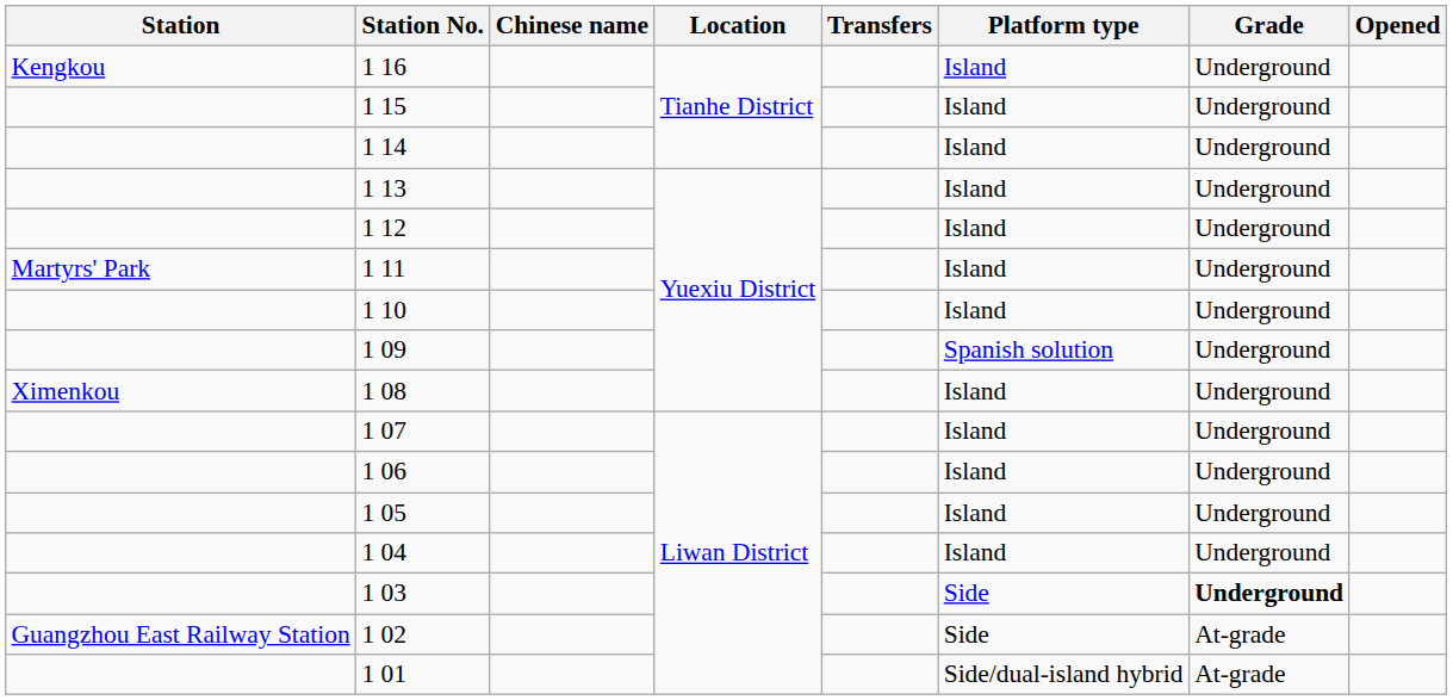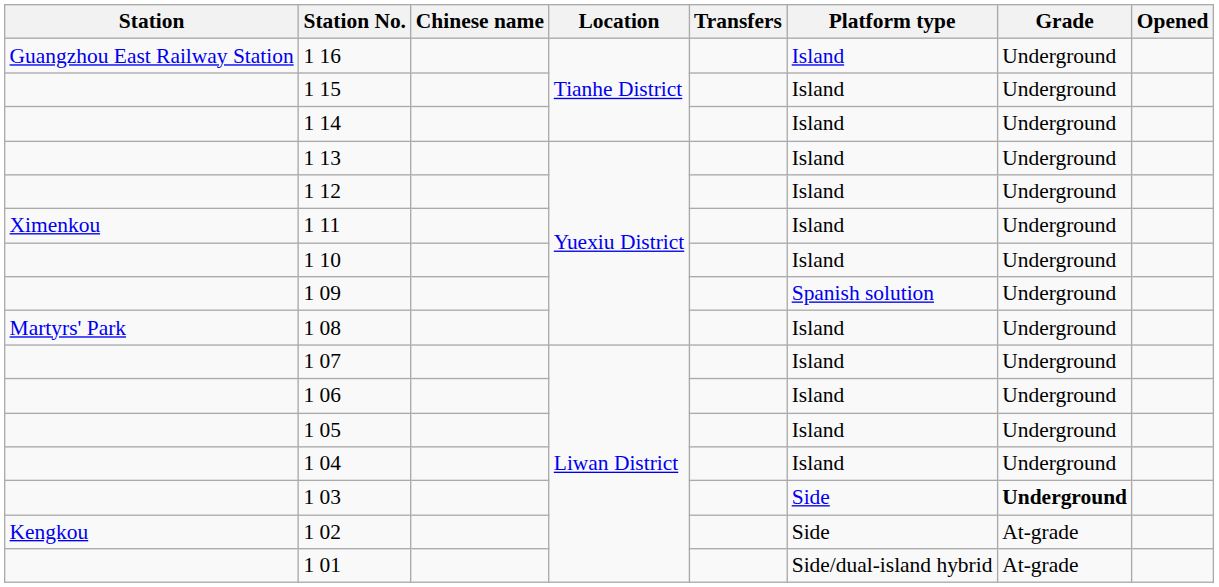1 16 | Station: Kengkou -> Guangzhou East Railway Station
1 11 | Station: Martyrs' Park -> Ximenkou
1 08 | Station: Ximenkou -> Martyrs' Park
1 02 | Station: Guangzhou East Railway Station -> Kengkou
